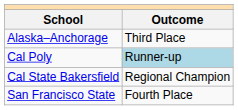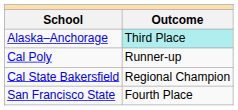Alaska–Anchorage | Outcome: no background -> paleturquoise background
Cal Poly | Outcome: lightblue background -> no background
